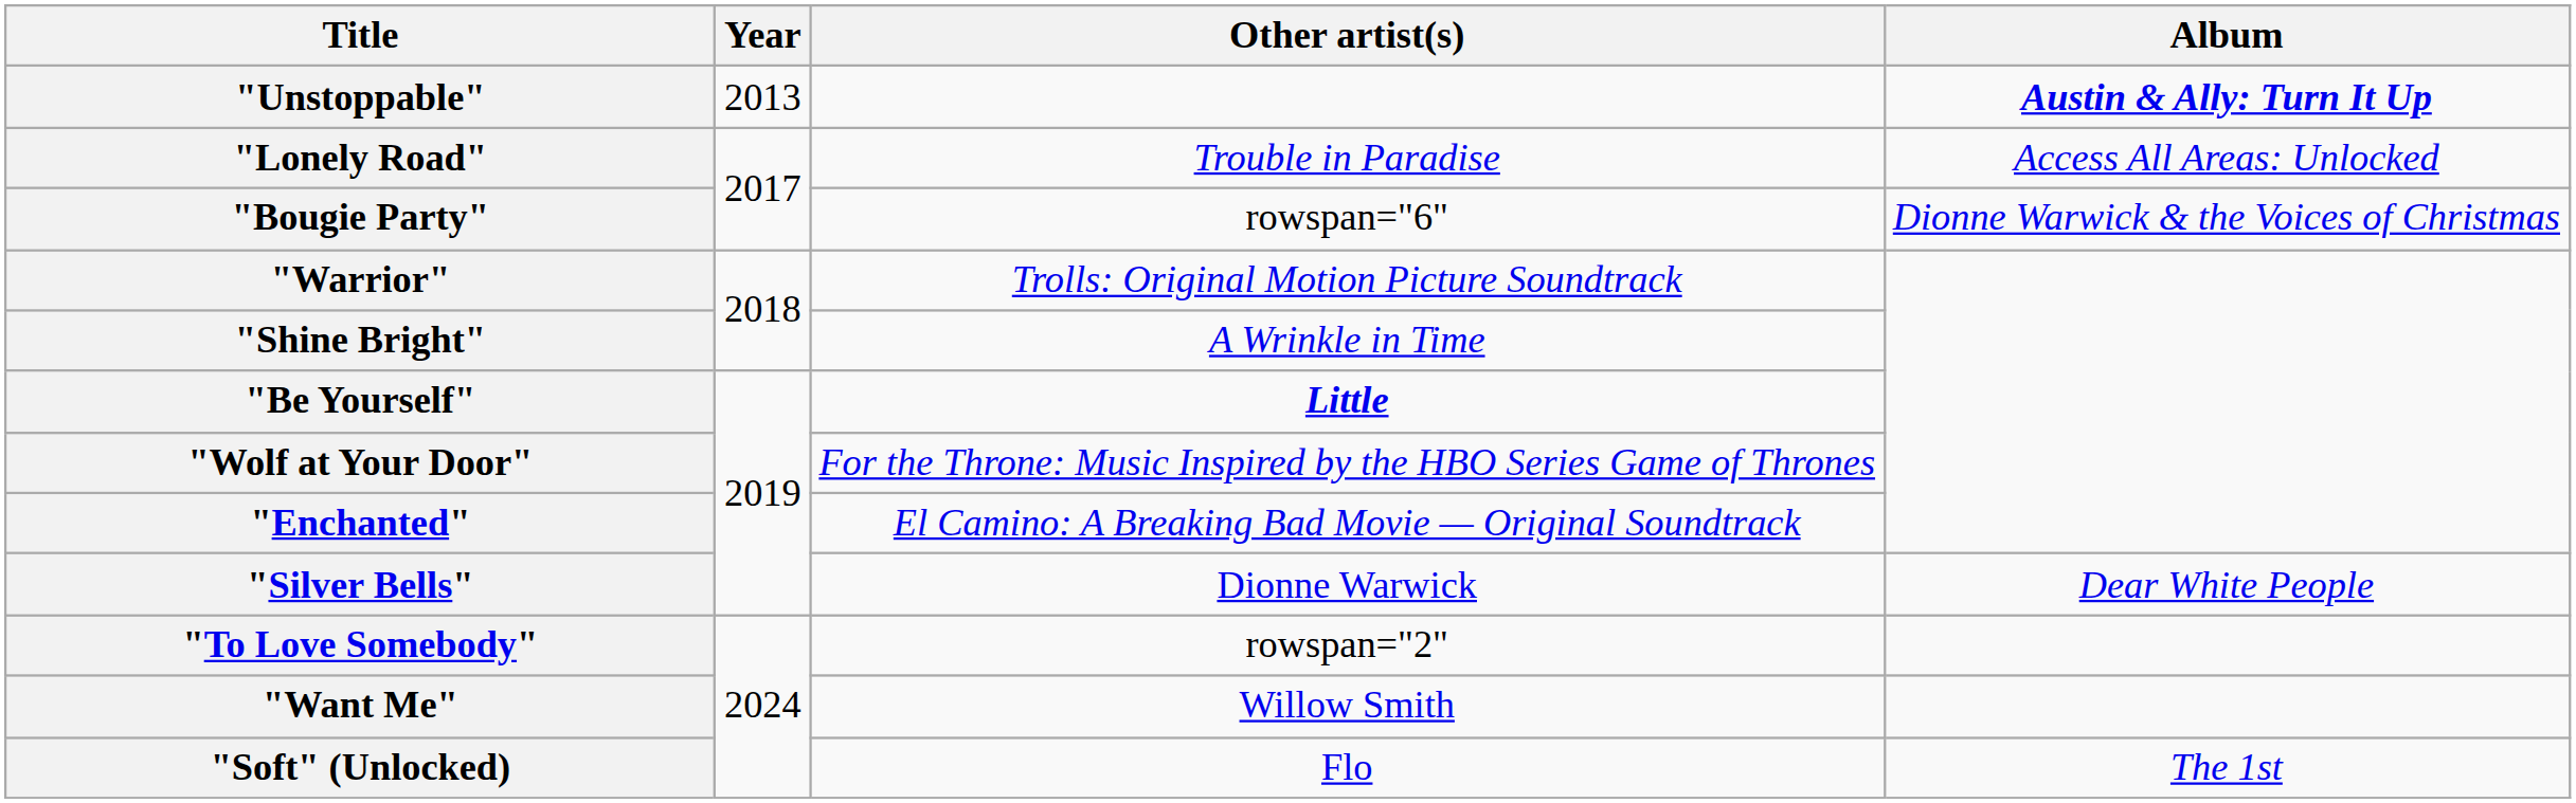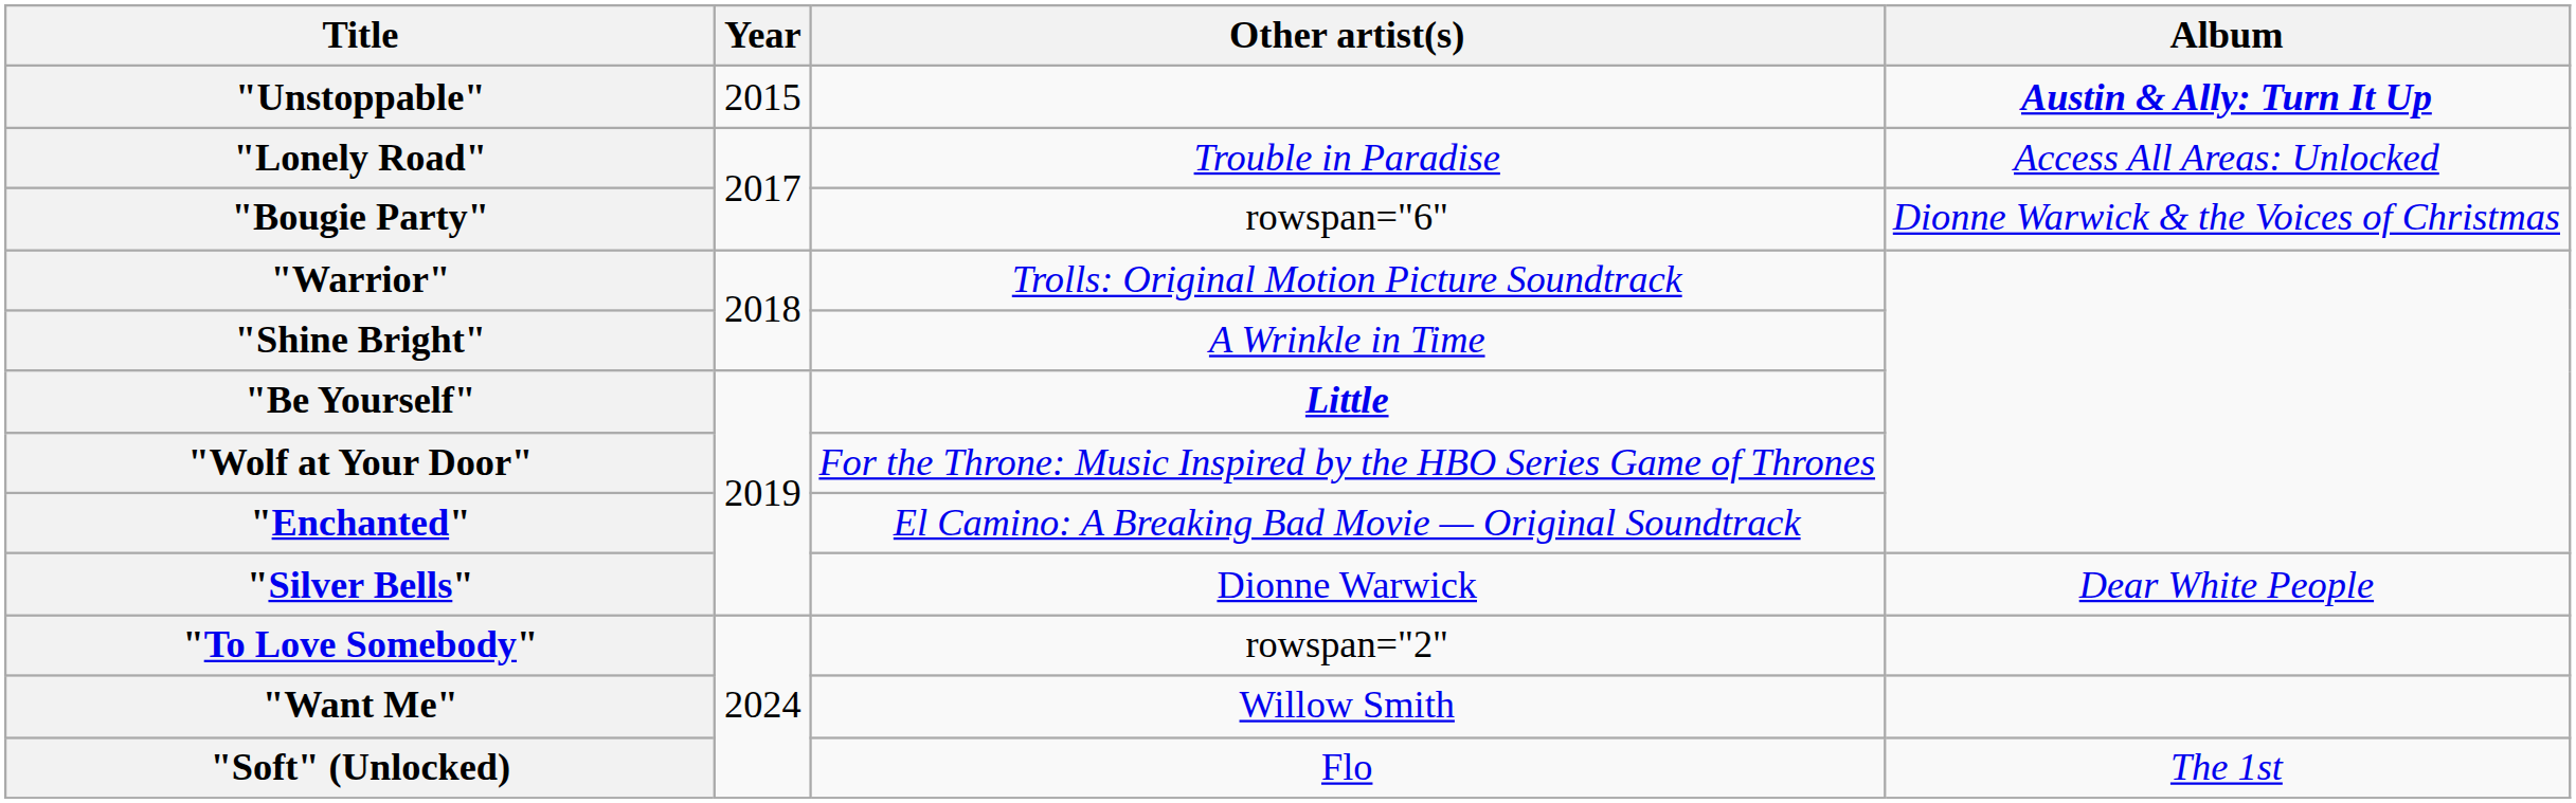"Unstoppable" | Year: 2013 -> 2015
